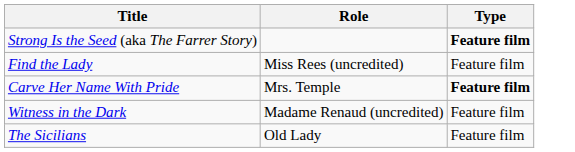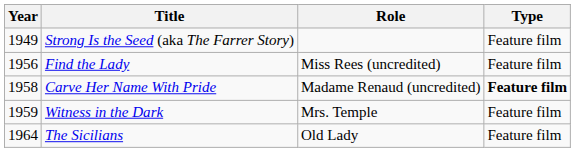+ column: Year | 1949 | 1956 | 1958 | 1959 | 1964
Strong Is the Seed (aka The Farrer Story) | Type: bold -> normal
Carve Her Name With Pride | Role: Mrs. Temple -> Madame Renaud (uncredited)
Witness in the Dark | Role: Madame Renaud (uncredited) -> Mrs. Temple
